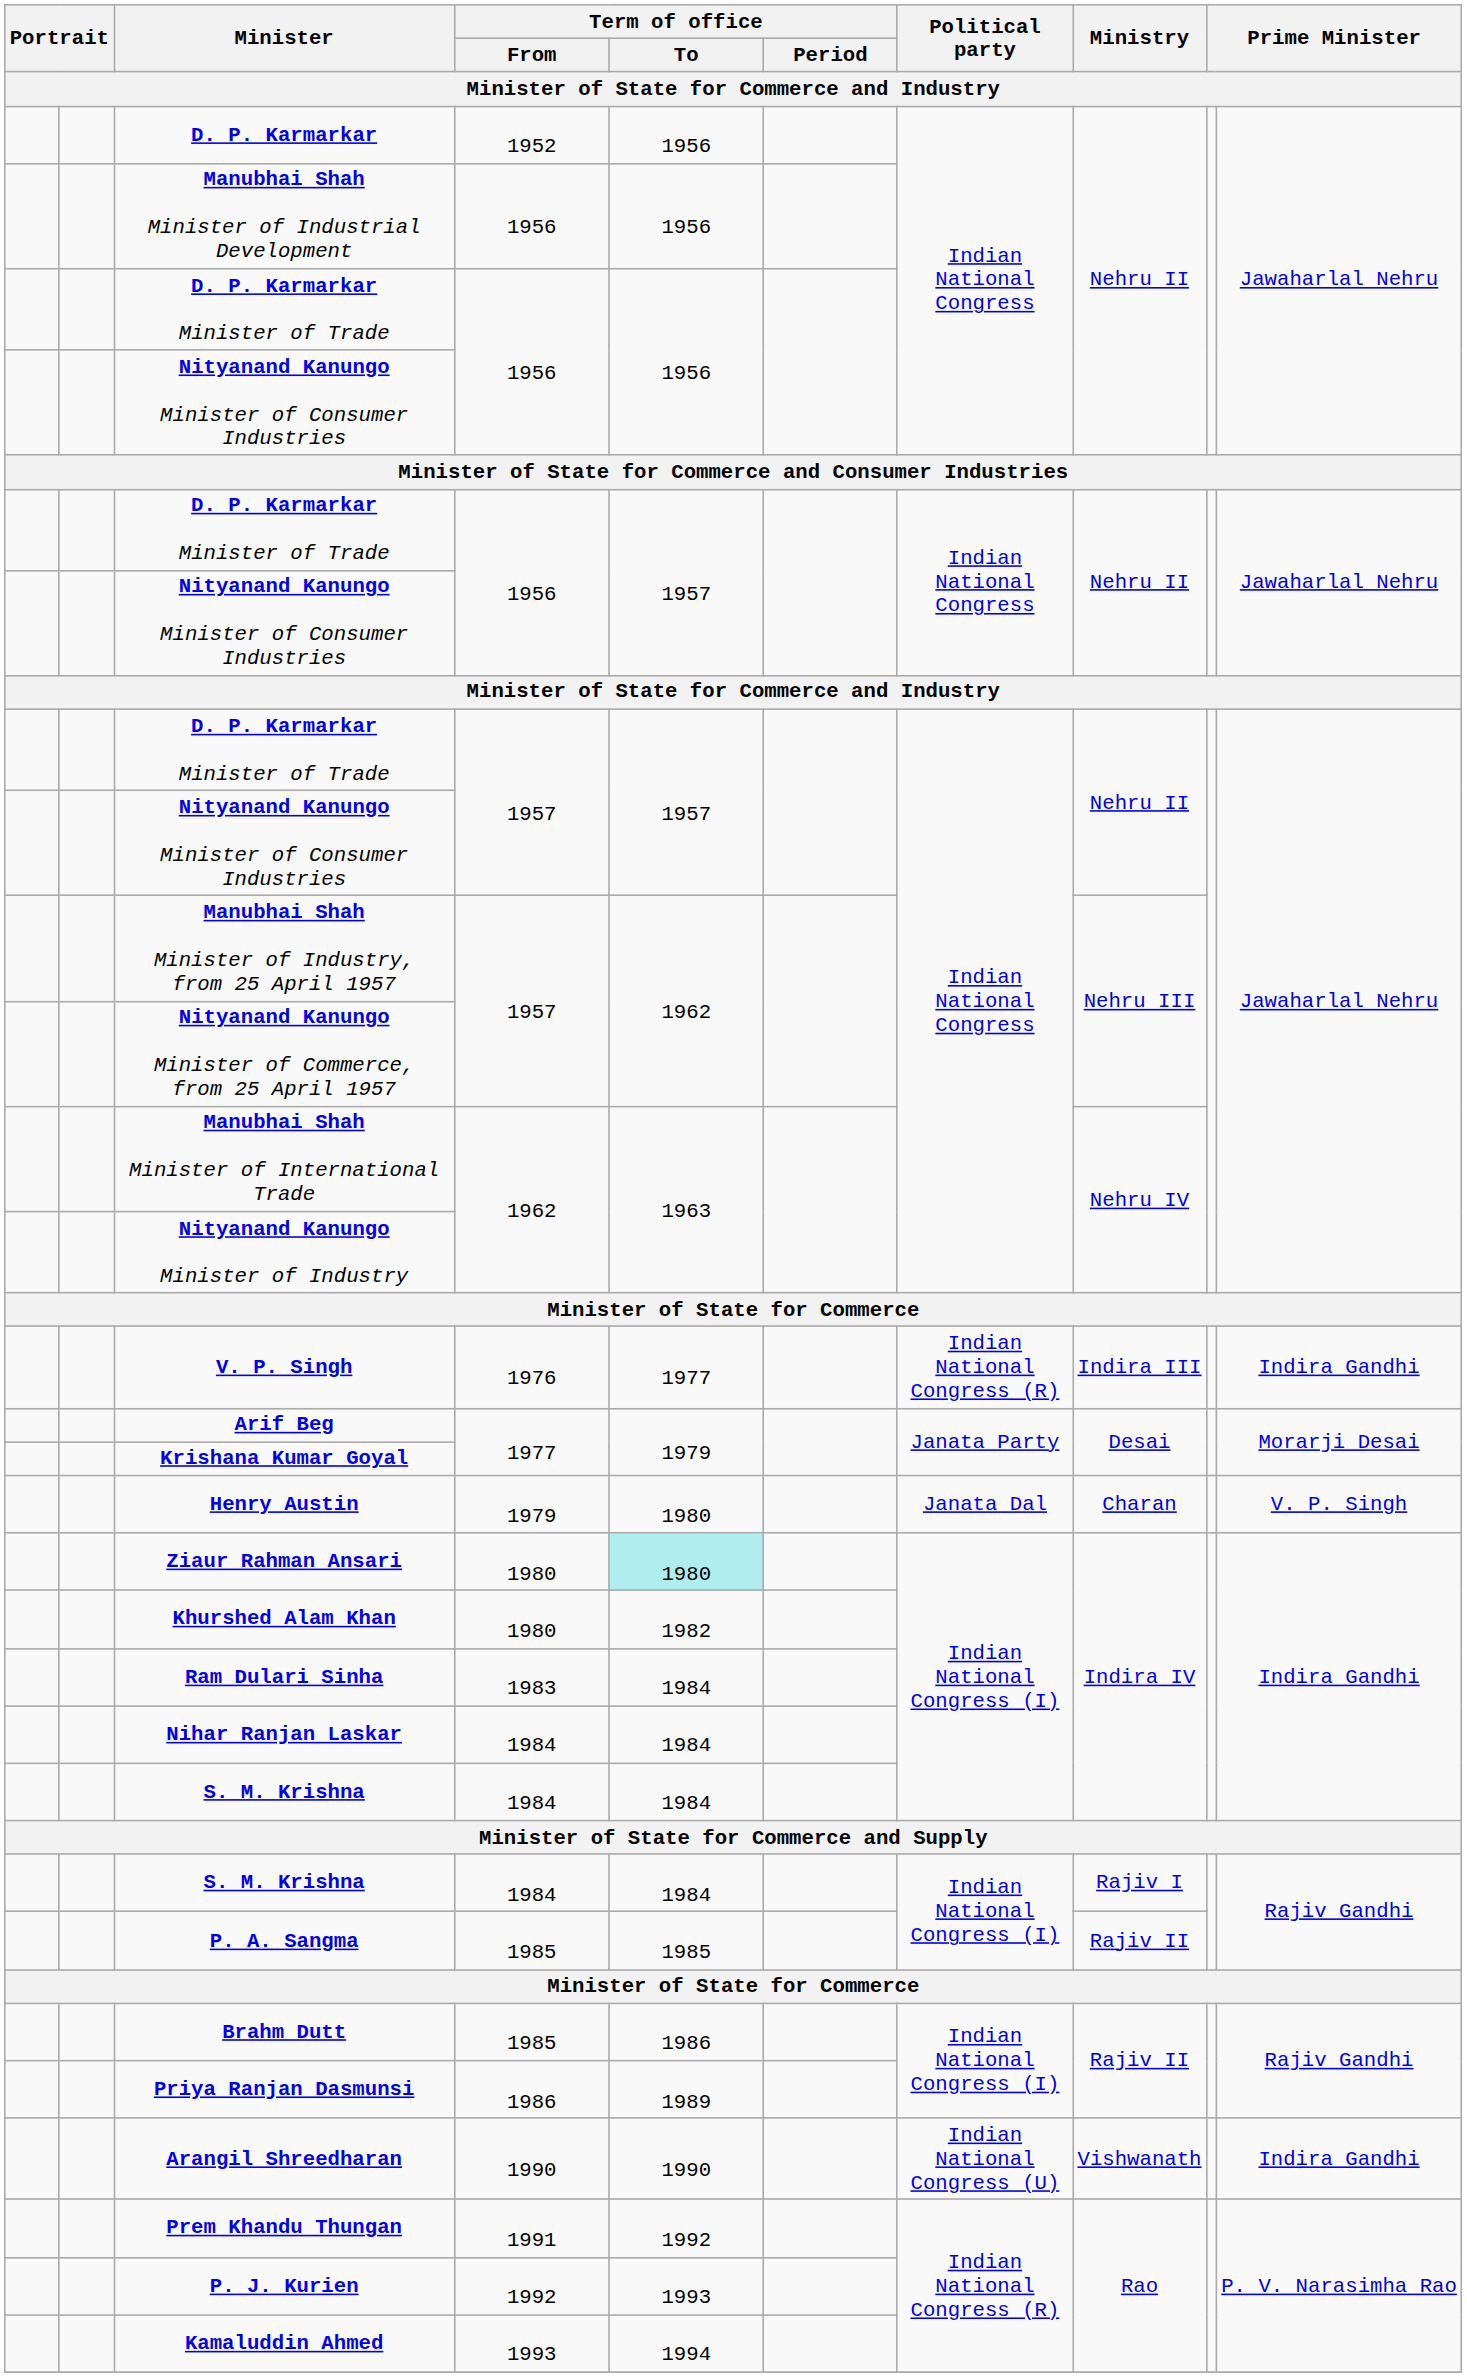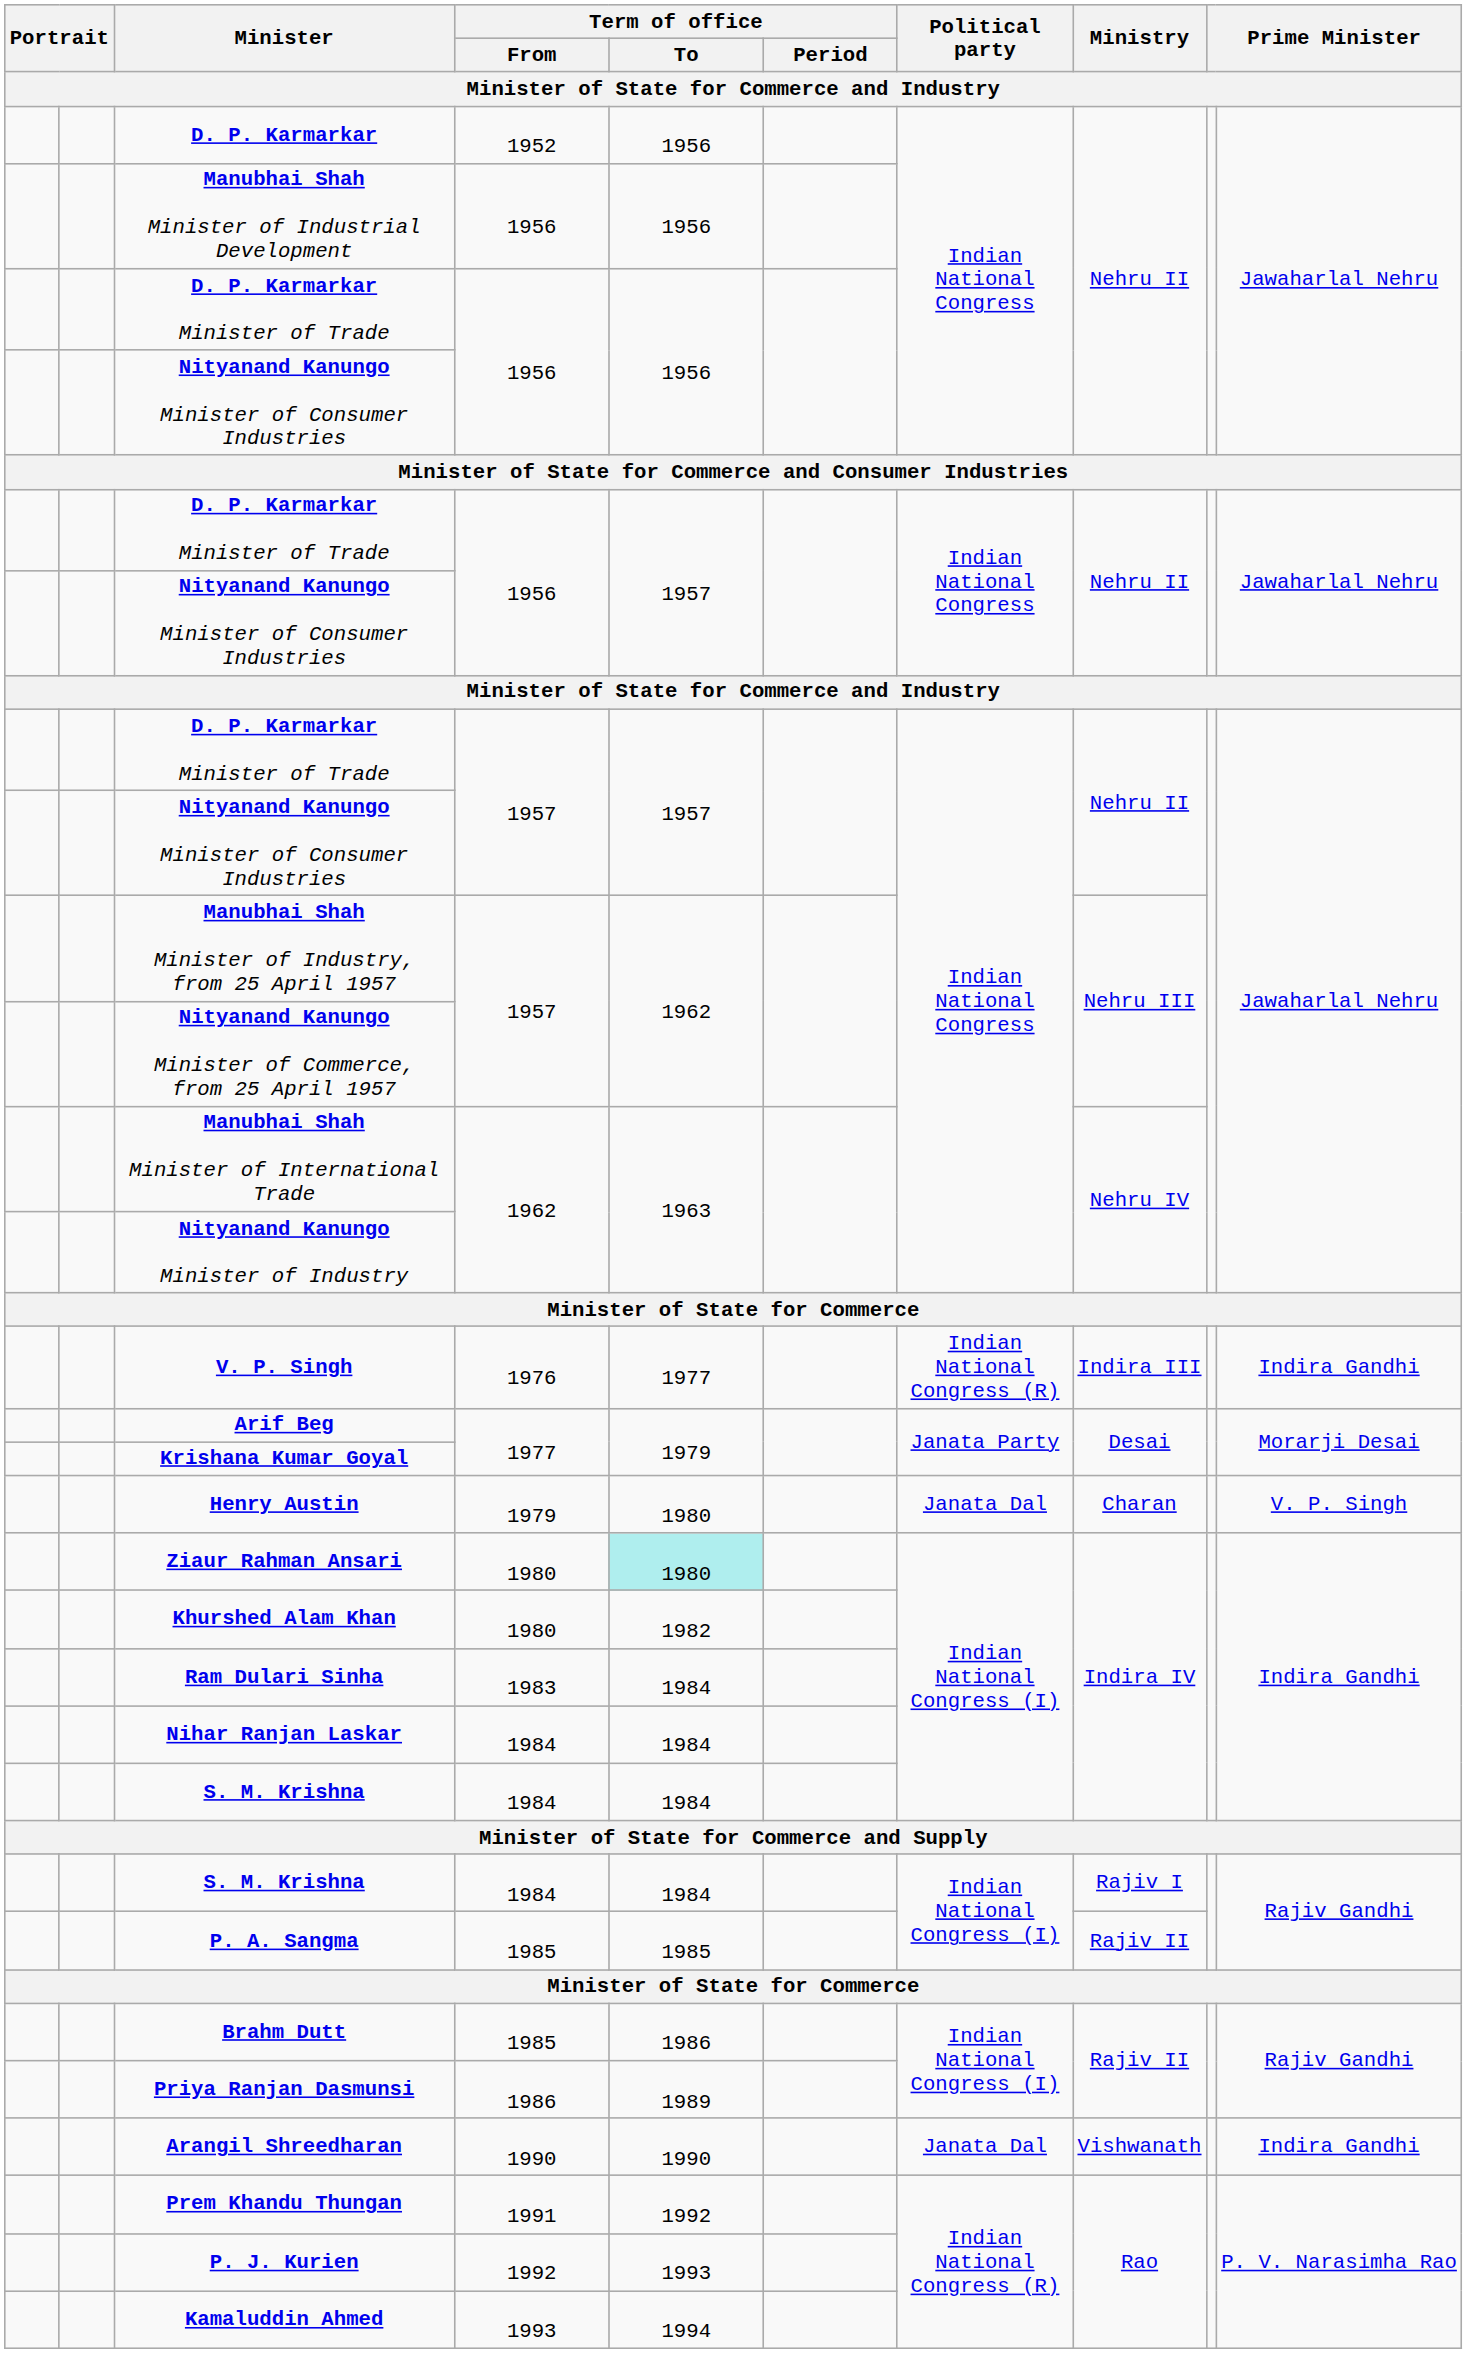Arangil Shreedharan | Political party: Indian National Congress (U) -> Janata Dal
